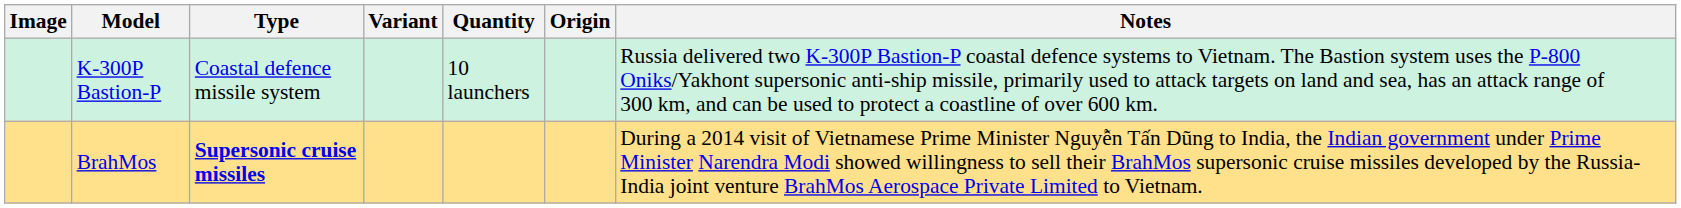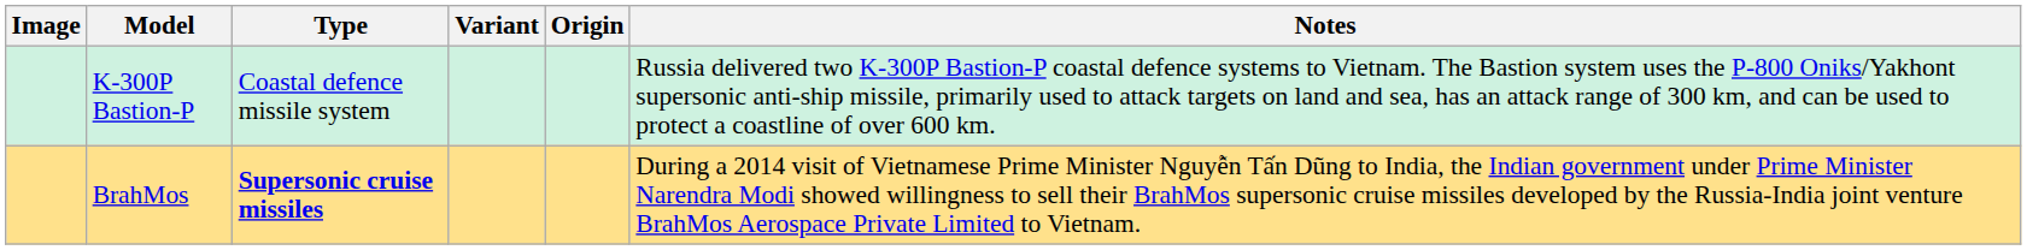- column: Quantity | 10 launchers
